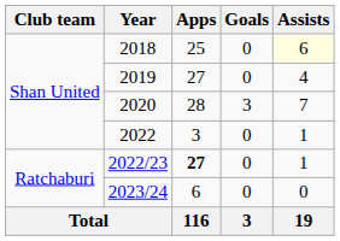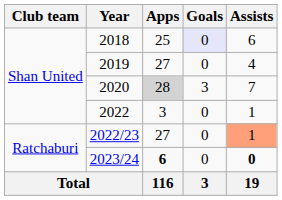2018 | Goals: no background -> lavender background
2018 | Assists: lightyellow background -> no background
2020 | Apps: no background -> lightgrey background
2022/23 | Apps: bold -> normal
2022/23 | Assists: no background -> lightsalmon background
2023/24 | Apps: normal -> bold
2023/24 | Assists: normal -> bold
